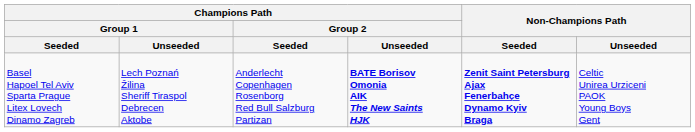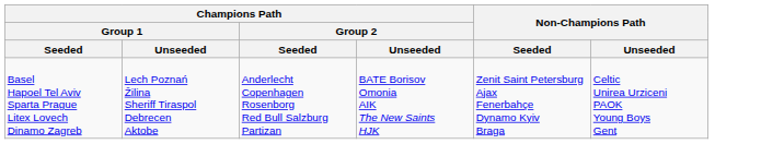row 4 | Champions Path / Group 2 / Unseeded: bold -> normal
row 4 | Non-Champions Path / Seeded: bold -> normal
